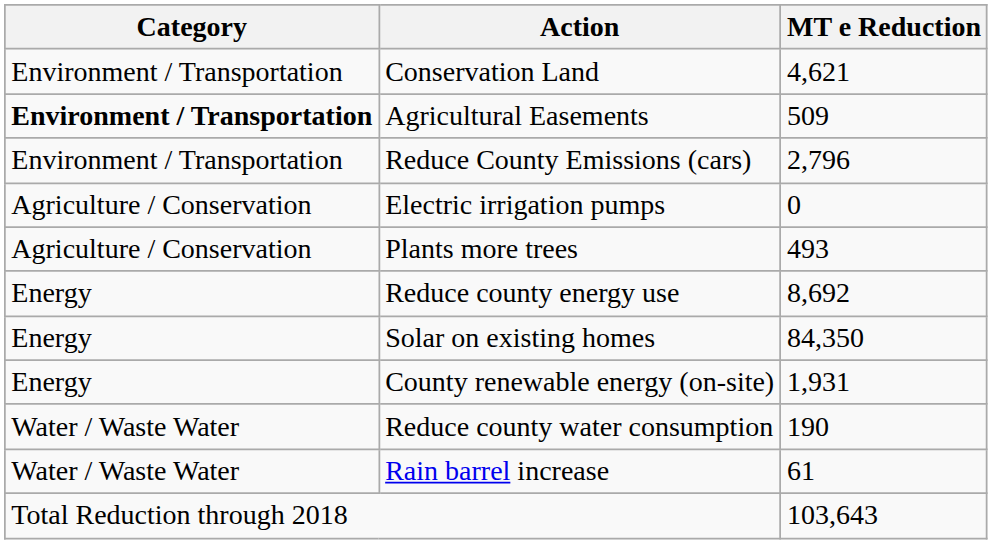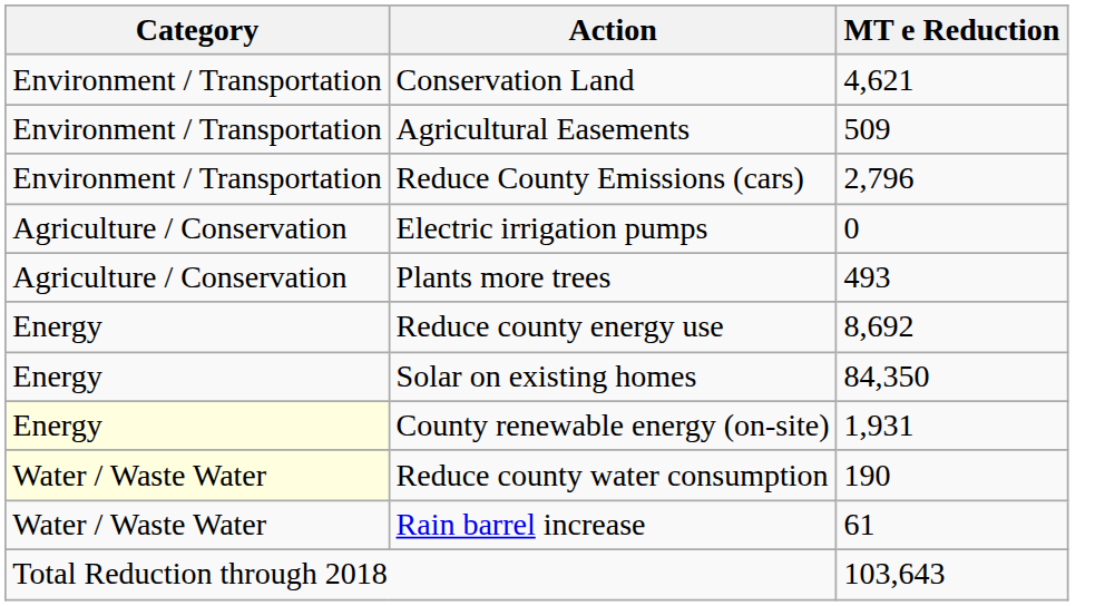Agricultural Easements | Category: bold -> normal
County renewable energy (on-site) | Category: no background -> lightyellow background
Reduce county water consumption | Category: no background -> lightyellow background
